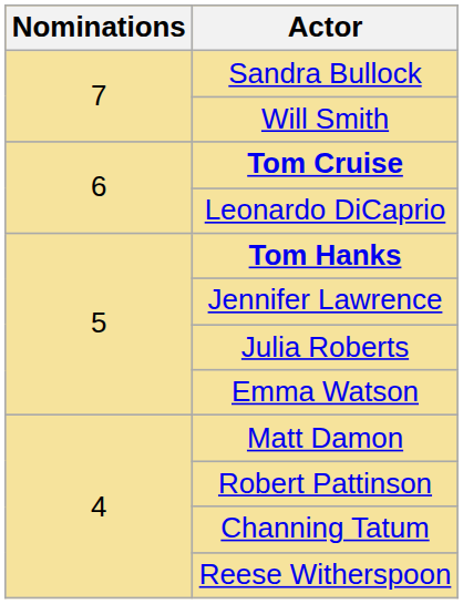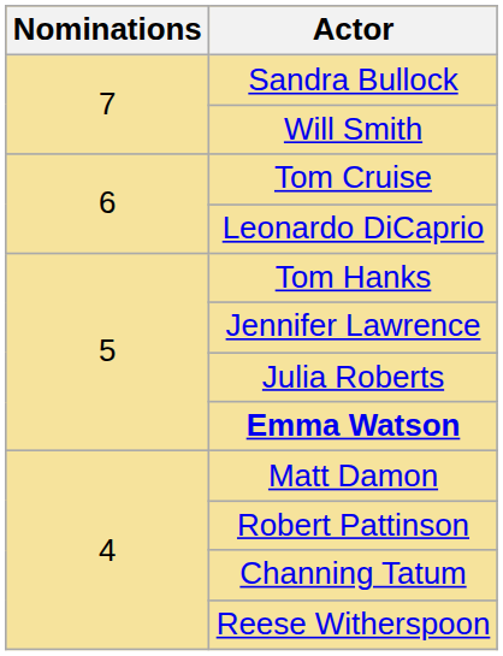Tom Cruise | Actor: bold -> normal
Tom Hanks | Actor: bold -> normal
Emma Watson | Actor: normal -> bold
